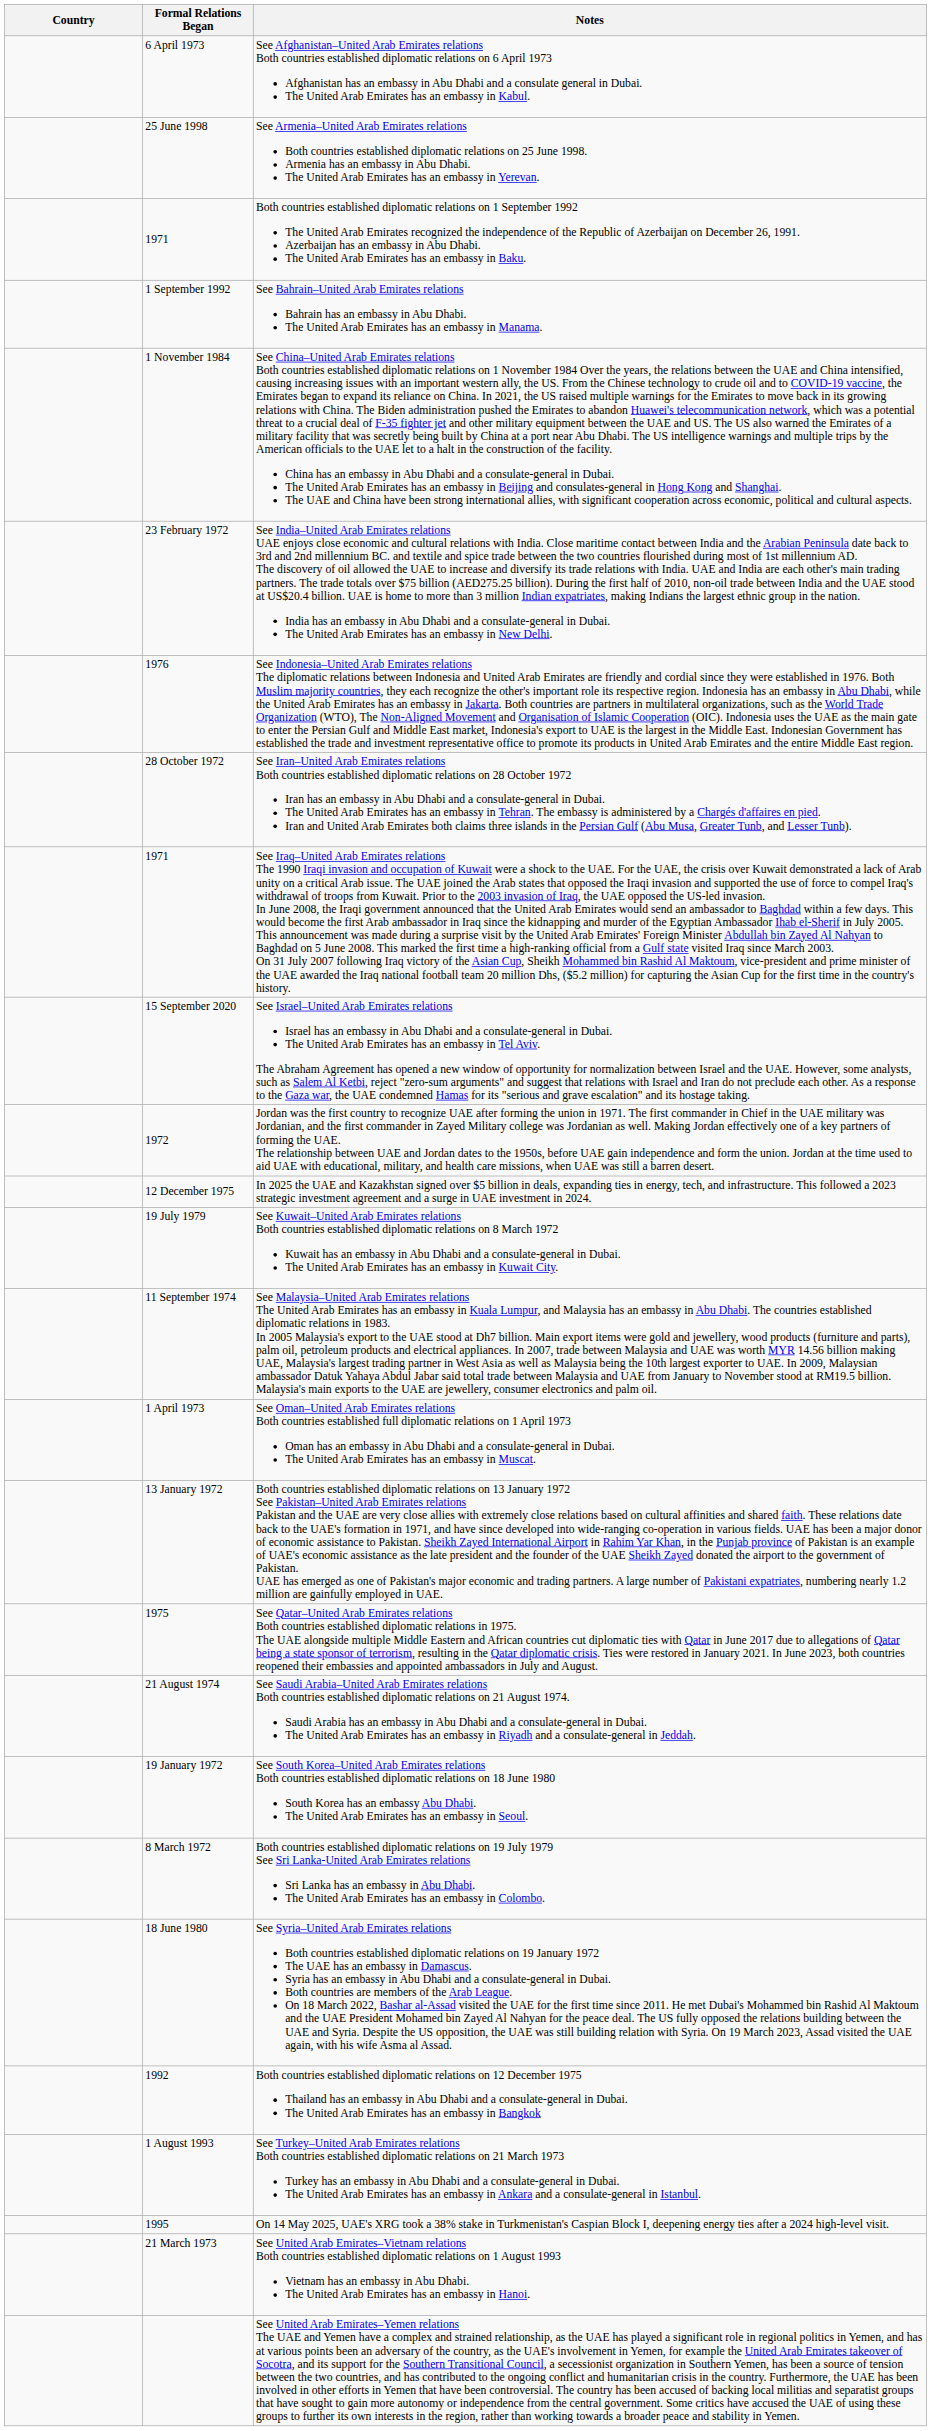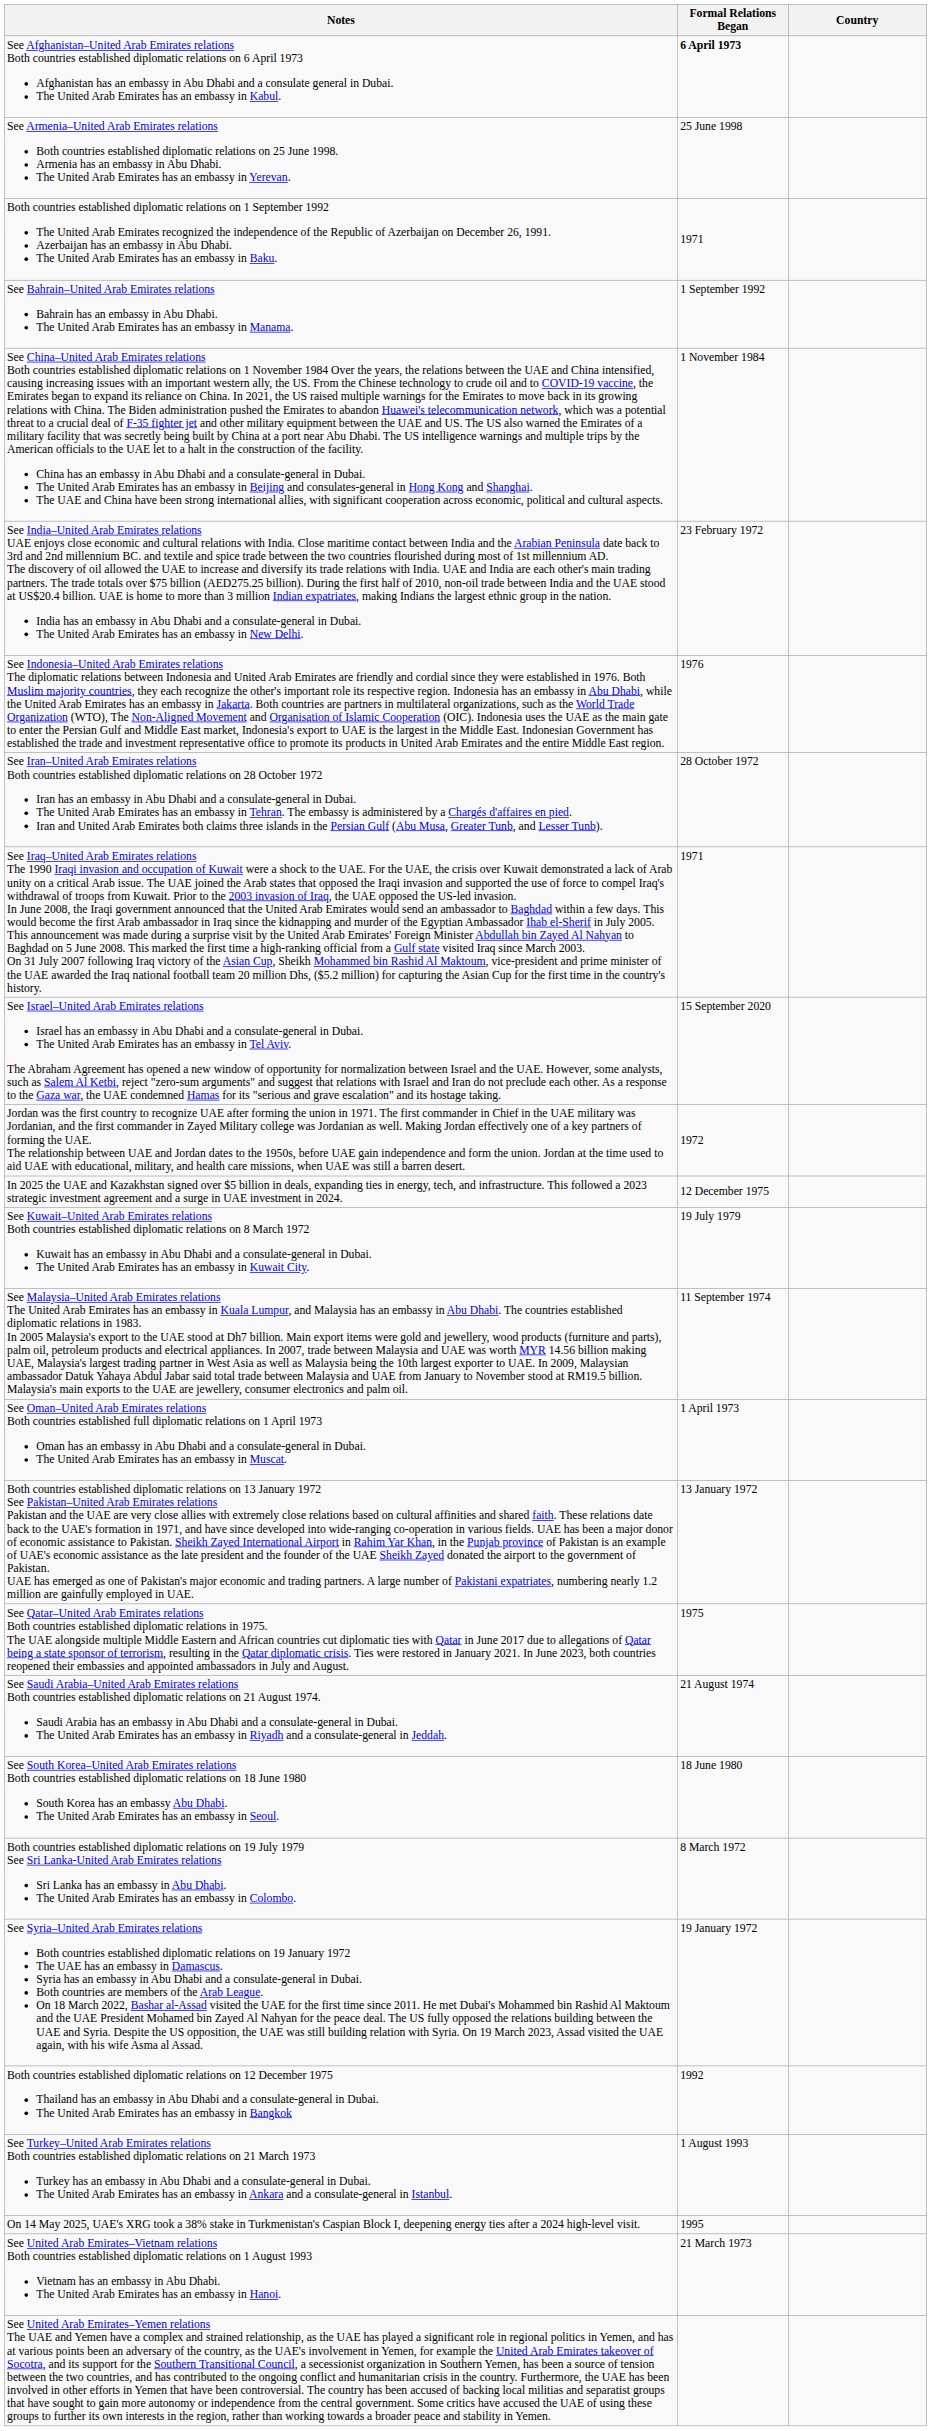columns swapped: Country <-> Notes
row 2 | Formal Relations Began: normal -> bold
row 20 | Formal Relations Began: 19 January 1972 -> 18 June 1980
row 22 | Formal Relations Began: 18 June 1980 -> 19 January 1972
